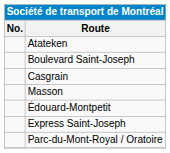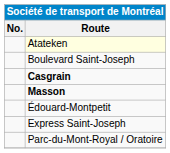Atateken | Route: no background -> lightyellow background
Casgrain | Route: normal -> bold
Masson | Route: normal -> bold
